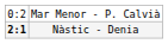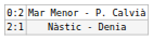Nàstic - Denia | column 1: bold -> normal
